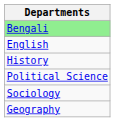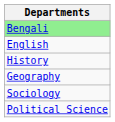row 5 | column 1: Political Science -> Geography
row 7 | column 1: Geography -> Political Science
